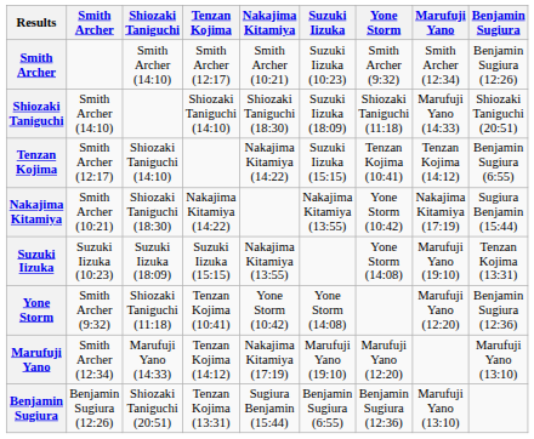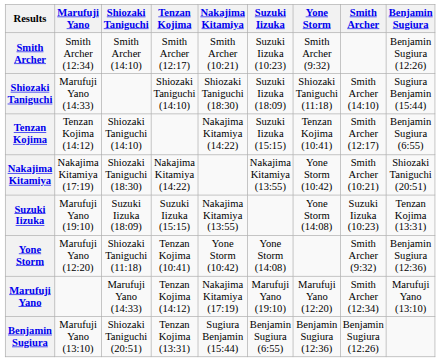columns swapped: Smith Archer <-> Marufuji Yano
row 3 | Benjamin Sugiura: Shiozaki Taniguchi (20:51) -> Sugiura Benjamin (15:44)
row 5 | Benjamin Sugiura: Sugiura Benjamin (15:44) -> Shiozaki Taniguchi (20:51)
